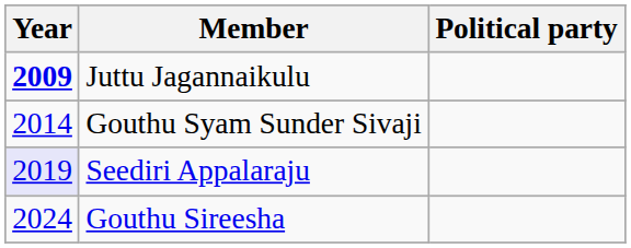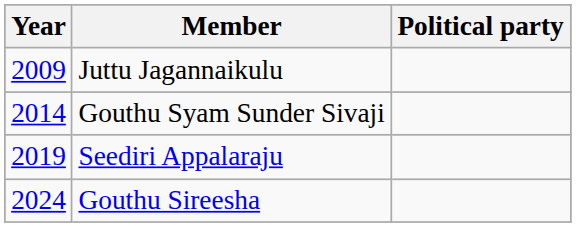Juttu Jagannaikulu | Year: bold -> normal
Seediri Appalaraju | Year: lavender background -> no background
